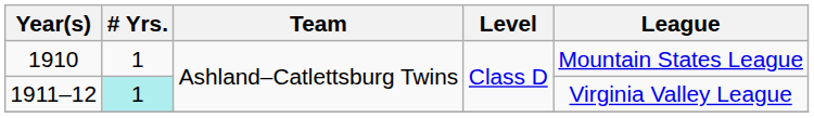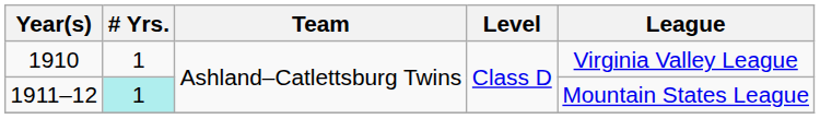1910 | League: Mountain States League -> Virginia Valley League
1911–12 | League: Virginia Valley League -> Mountain States League
